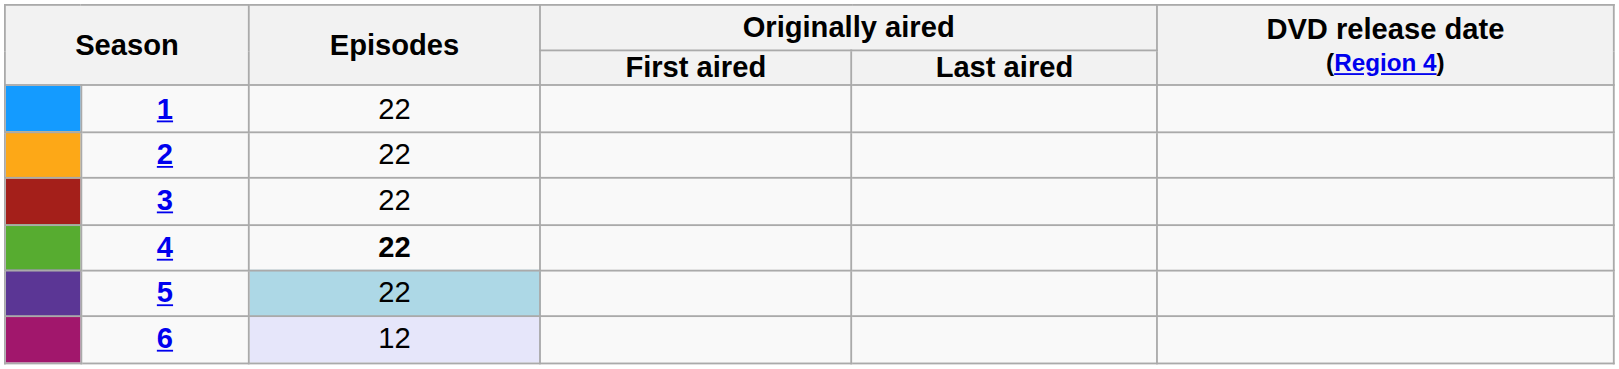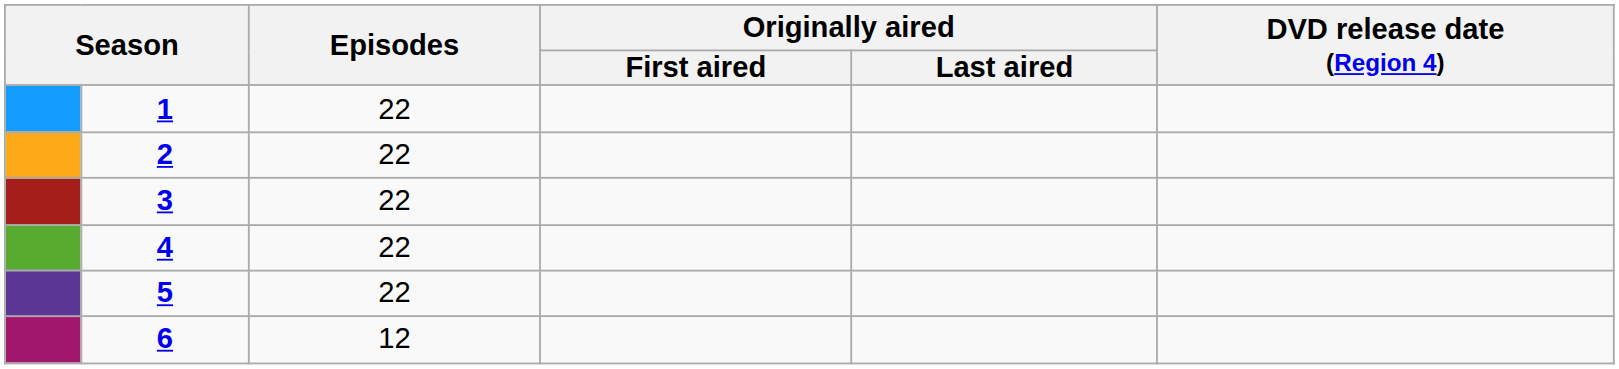4 | Episodes: bold -> normal
5 | Episodes: lightblue background -> no background
6 | Episodes: lavender background -> no background
